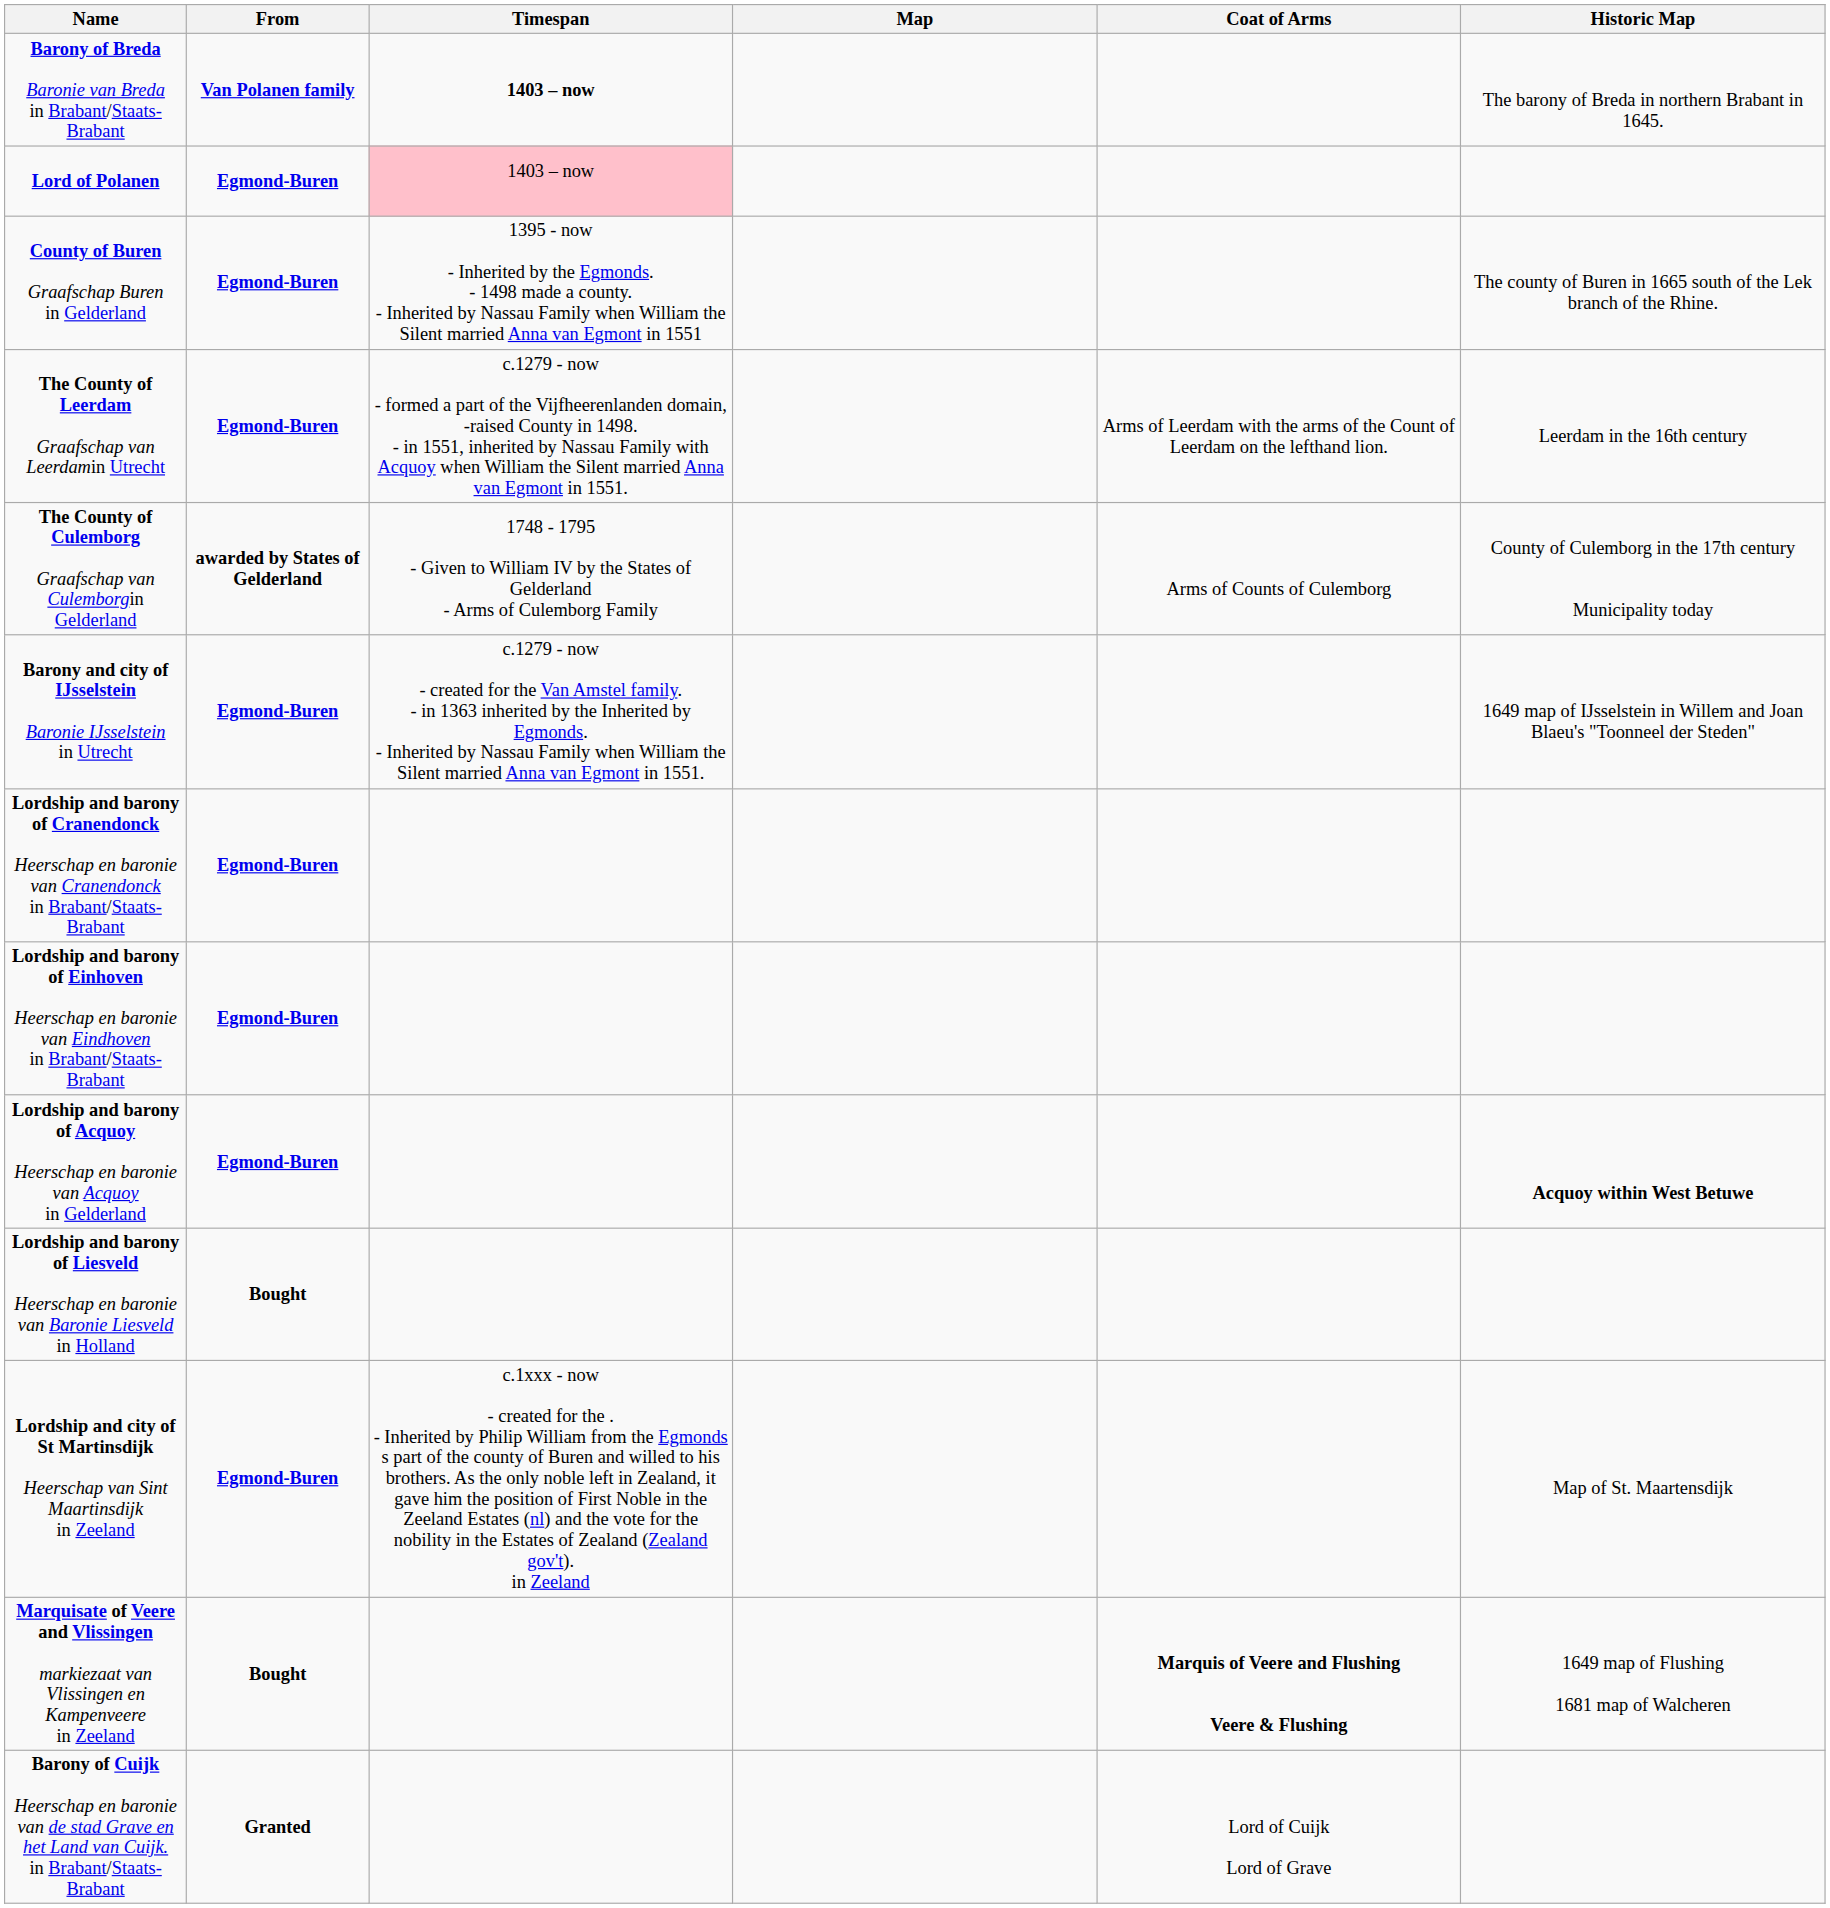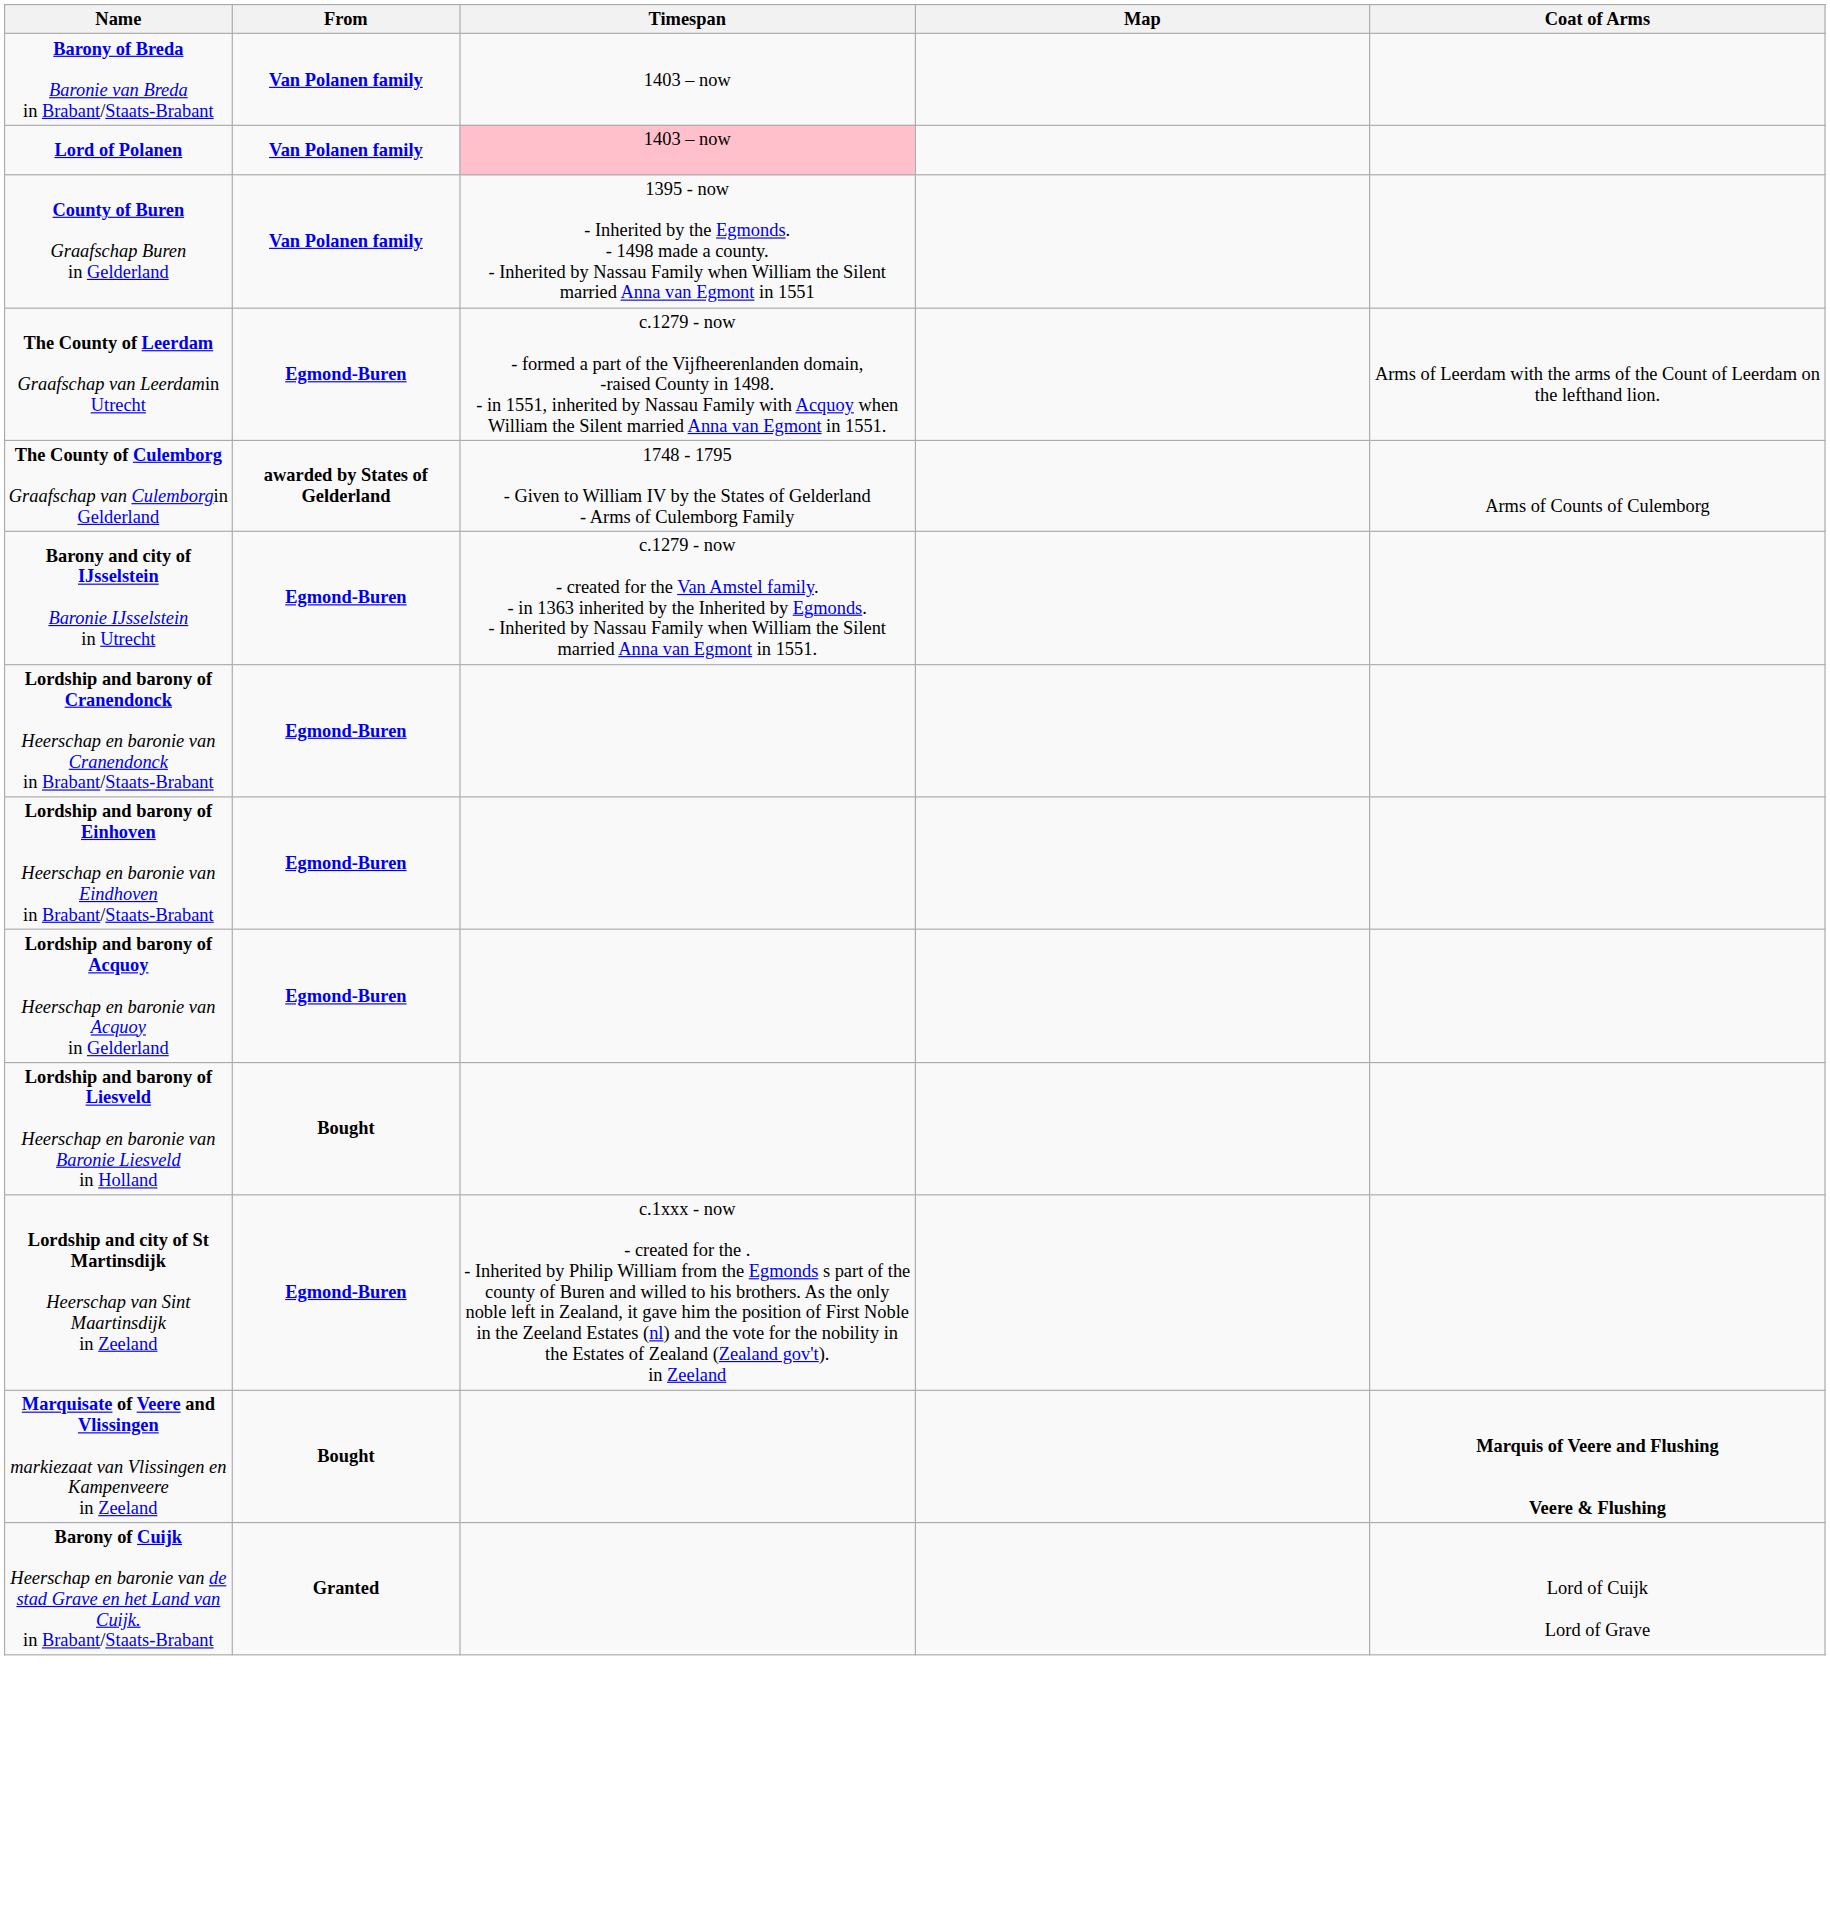- column: Historic Map | The barony of Breda in northern Brabant in 1645. | The county of Buren in 1665 south of the Lek branch of the Rhine. | Leerdam in the 16th century | County of Culemborg in the 17th century Municipality today | 1649 map of IJsselstein in Willem and Joan Blaeu's "Toonneel der Steden" | Acquoy within West Betuwe | Map of St. Maartensdijk | 1649 map of Flushing 1681 map of Walcheren
Barony of Breda Baronie van Breda in Brabant/Staats-Brabant | Timespan: bold -> normal
Lord of Polanen | From: Egmond-Buren -> Van Polanen family
County of Buren Graafschap Buren in Gelderland | From: Egmond-Buren -> Van Polanen family
